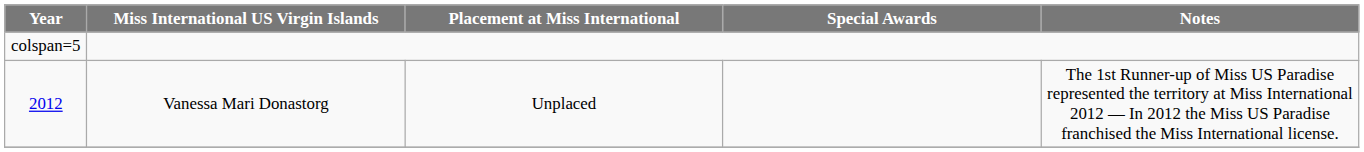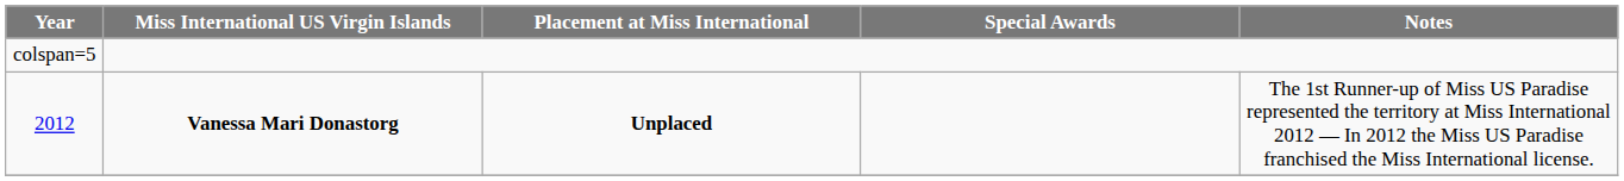2012 | Miss International US Virgin Islands: normal -> bold
2012 | Placement at Miss International: normal -> bold
